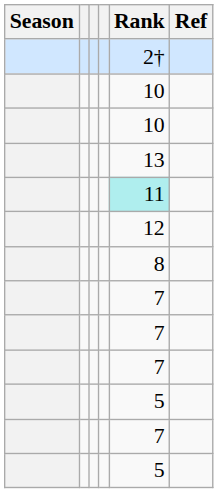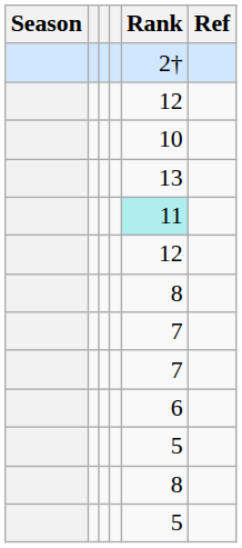row 3 | Rank: 10 -> 12
row 11 | Rank: 7 -> 6
row 13 | Rank: 7 -> 8
